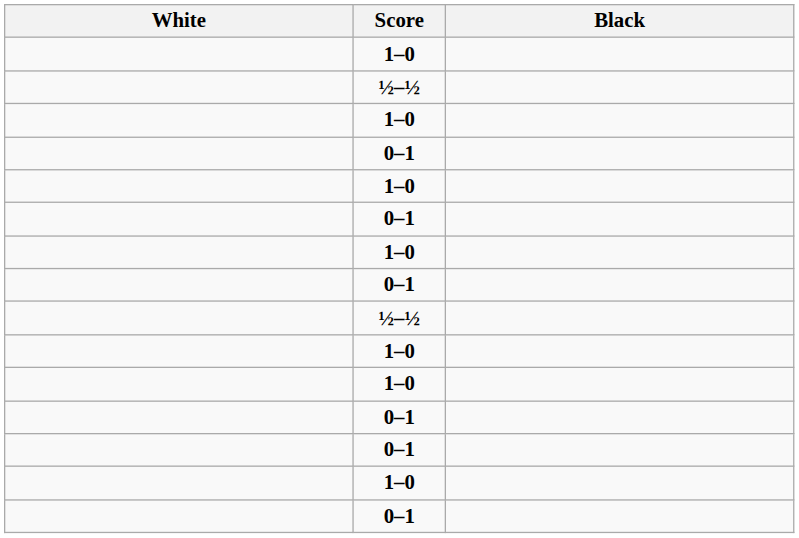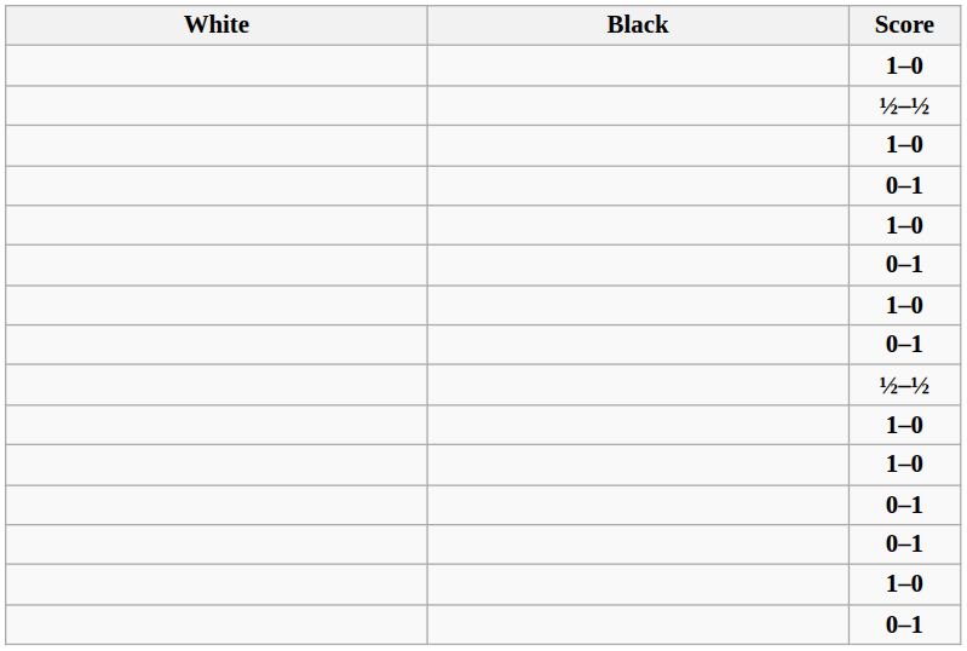columns swapped: Score <-> Black
